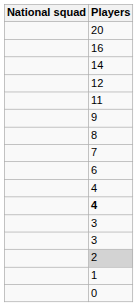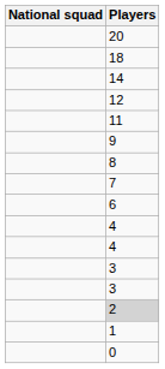row 3 | Players: 16 -> 18
row 12 | Players: bold -> normal
